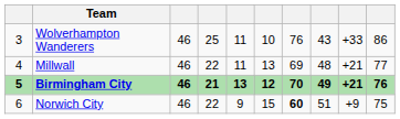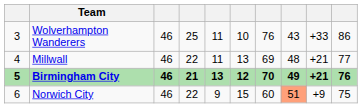Norwich City | column 7: bold -> normal
Norwich City | column 8: no background -> lightsalmon background
